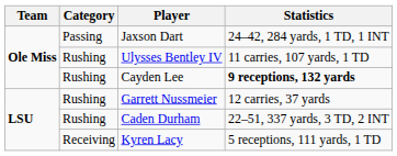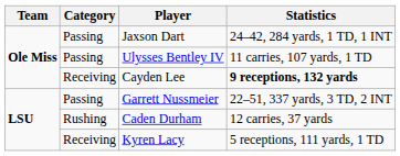Ulysses Bentley IV | Category: Rushing -> Passing
Cayden Lee | Category: Rushing -> Receiving
Garrett Nussmeier | Category: Rushing -> Passing
Garrett Nussmeier | Statistics: 12 carries, 37 yards -> 22–51, 337 yards, 3 TD, 2 INT
Caden Durham | Statistics: 22–51, 337 yards, 3 TD, 2 INT -> 12 carries, 37 yards
